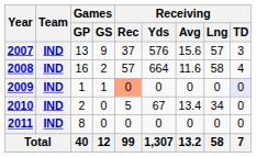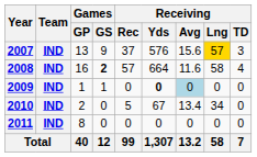2007 | Receiving / Lng: no background -> gold background
2008 | Games / GS: normal -> bold
2009 | Receiving / Rec: lightsalmon background -> no background
2009 | Receiving / Yds: normal -> bold
2009 | Receiving / Avg: no background -> lightblue background
2009 | Receiving / TD: lavender background -> no background
